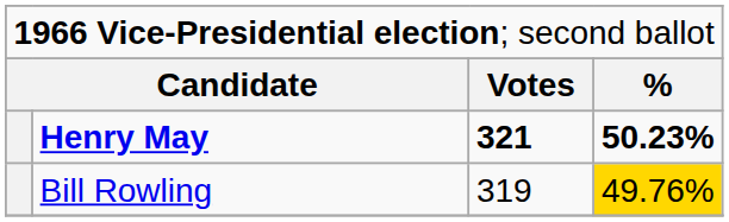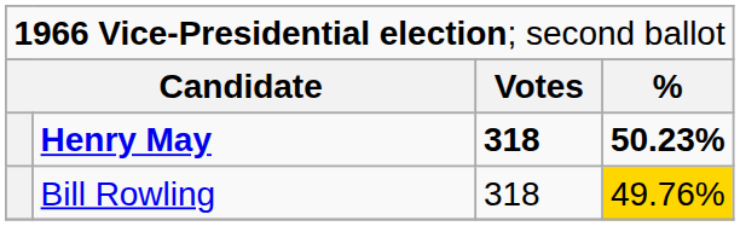Henry May | column 3: 321 -> 318
Bill Rowling | column 3: 319 -> 318
